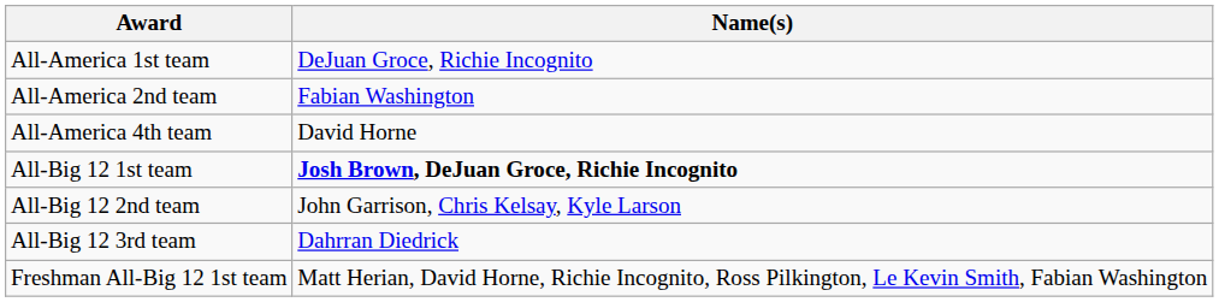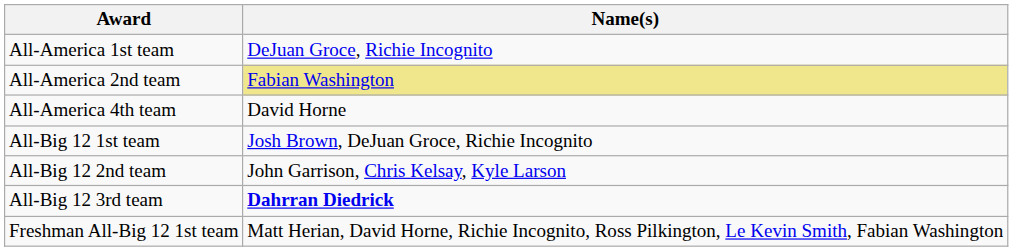row 3 | Name(s): no background -> khaki background
row 5 | Name(s): bold -> normal
row 7 | Name(s): normal -> bold
